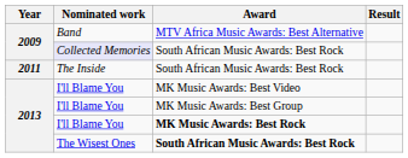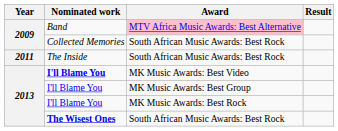Band | Award: no background -> pink background
Collected Memories | Nominated work: lavender background -> no background
I'll Blame You / MK Music Awards: Best Video | Nominated work: normal -> bold
I'll Blame You / MK Music Awards: Best Rock | Award: bold -> normal
The Wisest Ones | Nominated work: normal -> bold
The Wisest Ones | Award: bold -> normal
